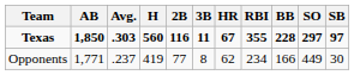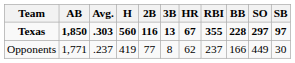Texas | 3B: 11 -> 13
Opponents | RBI: 234 -> 237
